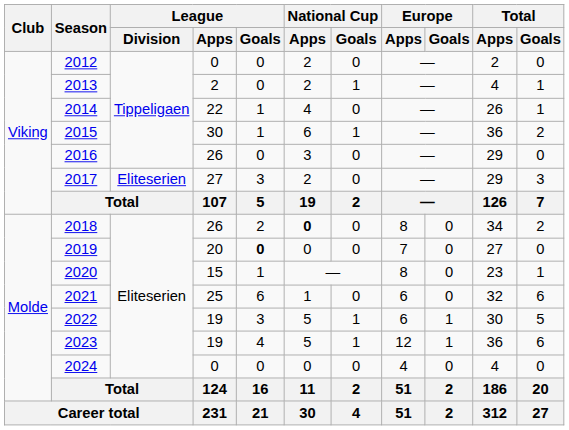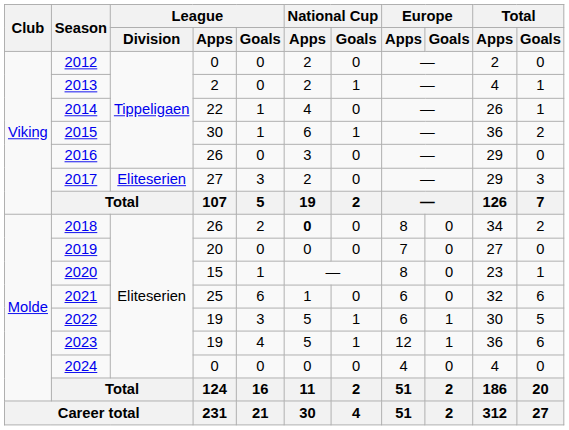2019 | League / Goals: bold -> normal
